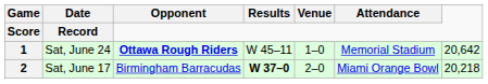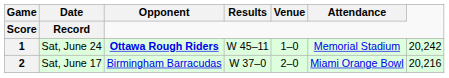1 | column 7: 20,642 -> 20,242
2 | Results: bold -> normal
2 | column 7: 20,218 -> 20,216
